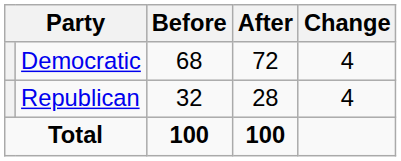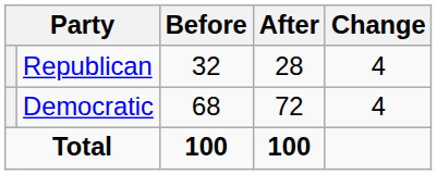rows swapped: Democratic <-> Republican
